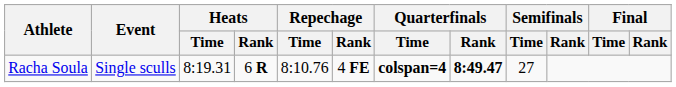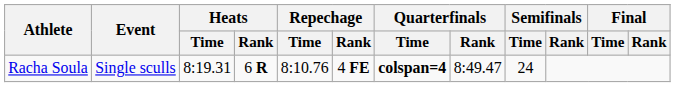Racha Soula | Quarterfinals / Rank: bold -> normal
Racha Soula | Semifinals / Time: 27 -> 24
